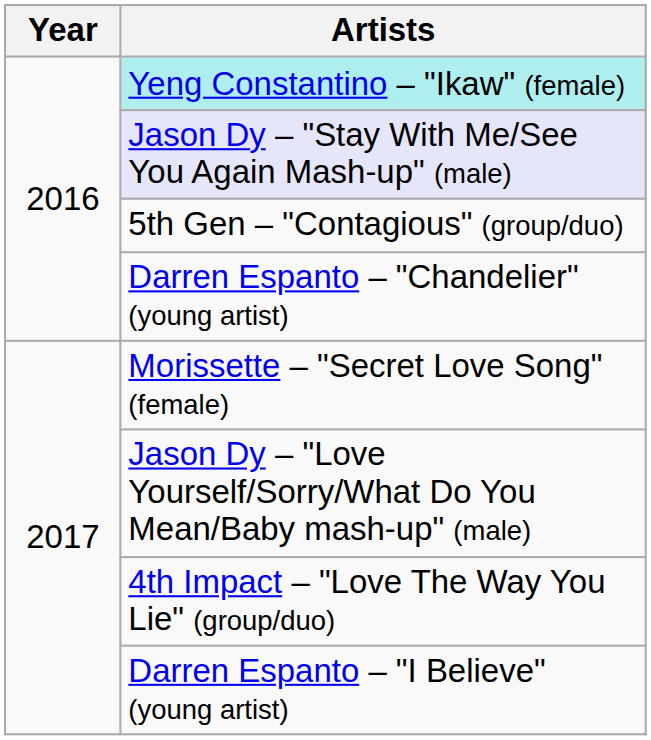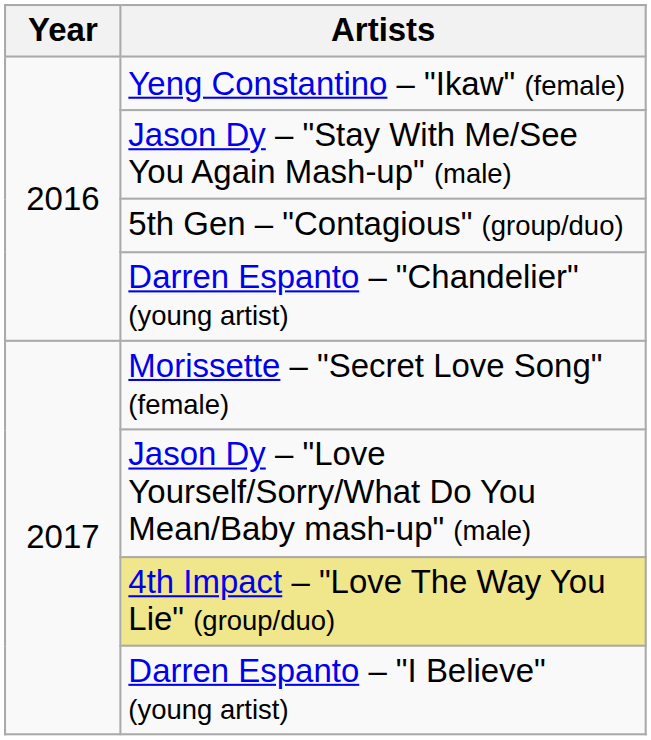Yeng Constantino – "Ikaw" (female) | Artists: paleturquoise background -> no background
Jason Dy – "Stay With Me/See You Again Mash-up" (male) | Artists: lavender background -> no background
4th Impact – "Love The Way You Lie" (group/duo) | Artists: no background -> khaki background
